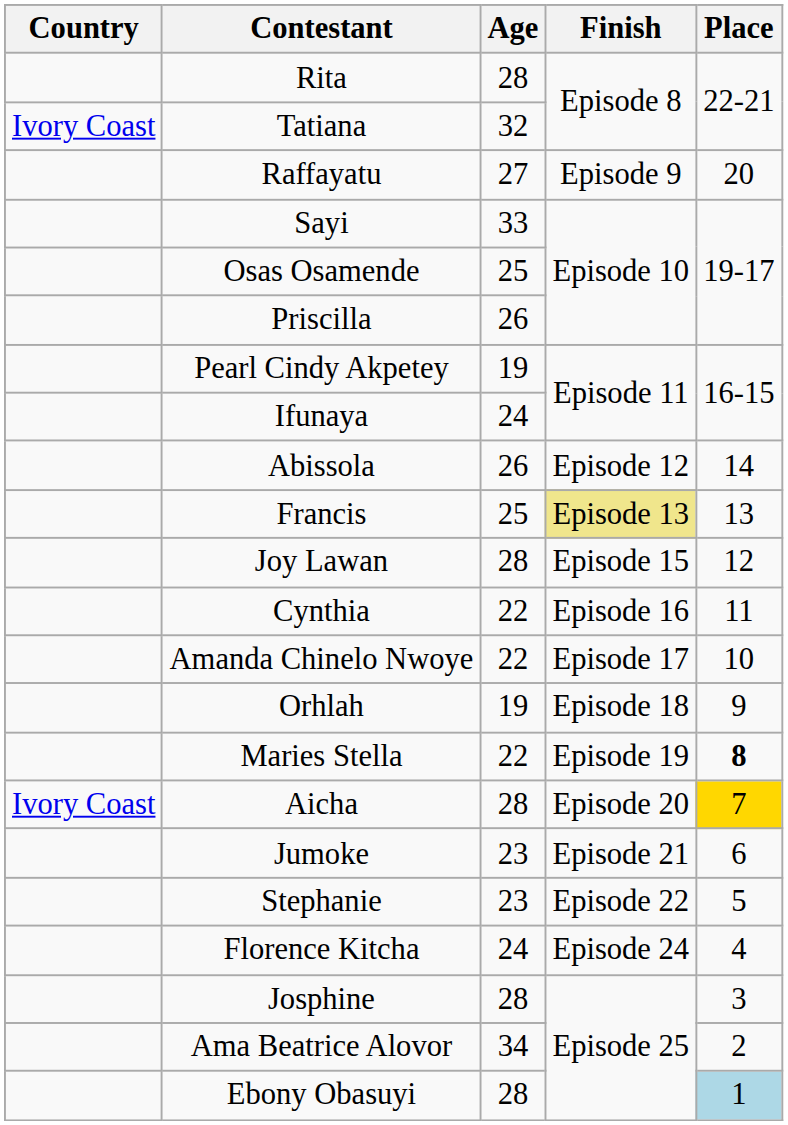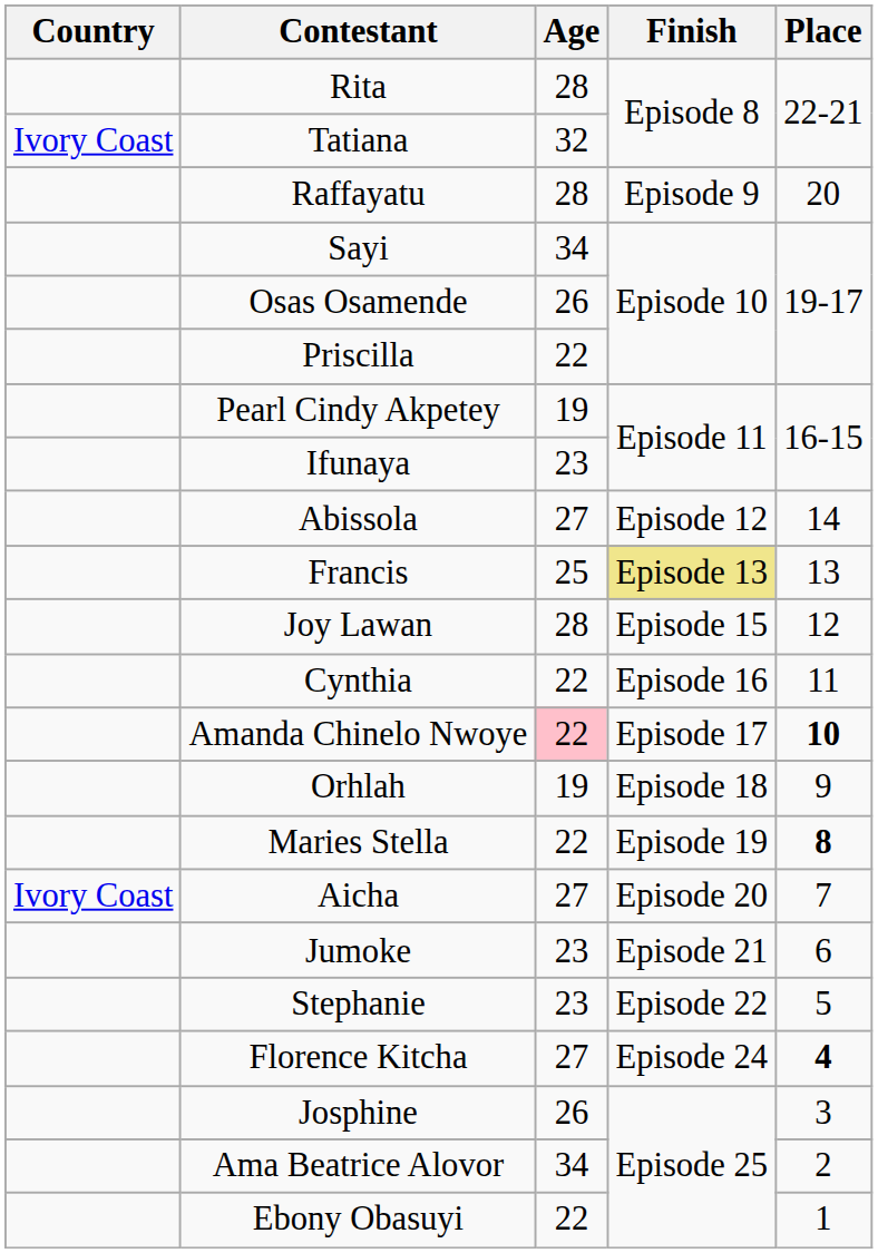Raffayatu | Age: 27 -> 28
Sayi | Age: 33 -> 34
Osas Osamende | Age: 25 -> 26
Priscilla | Age: 26 -> 22
Ifunaya | Age: 24 -> 23
Abissola | Age: 26 -> 27
Amanda Chinelo Nwoye | Age: no background -> pink background
Amanda Chinelo Nwoye | Place: normal -> bold
Aicha | Age: 28 -> 27
Aicha | Place: gold background -> no background
Florence Kitcha | Age: 24 -> 27
Florence Kitcha | Place: normal -> bold
Josphine | Age: 28 -> 26
Ebony Obasuyi | Age: 28 -> 22
Ebony Obasuyi | Place: lightblue background -> no background
